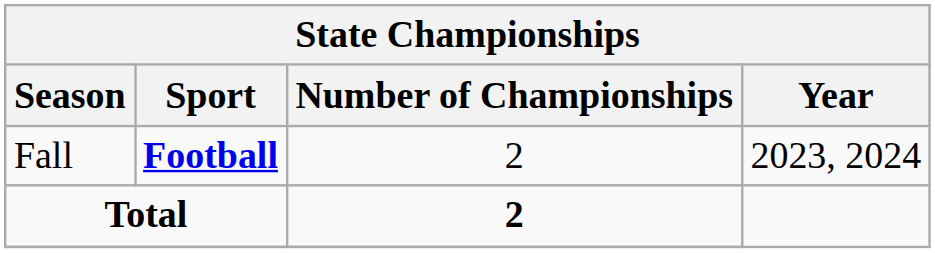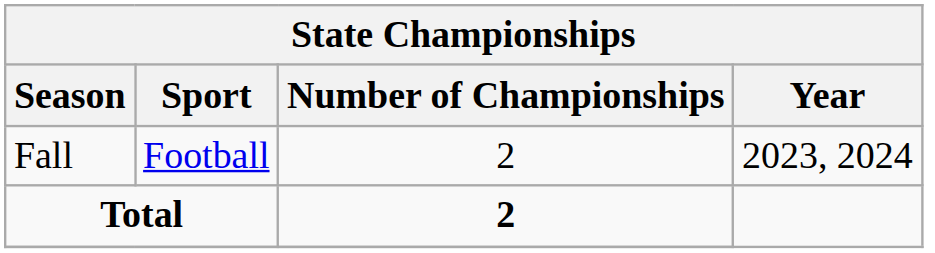Fall | Sport: bold -> normal
